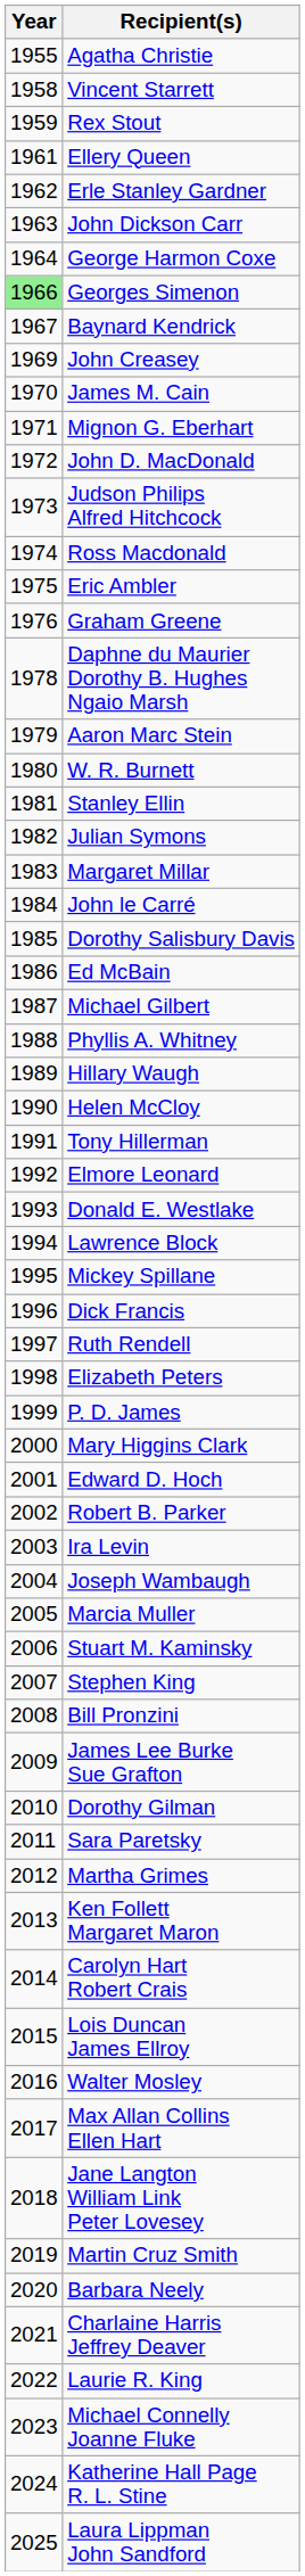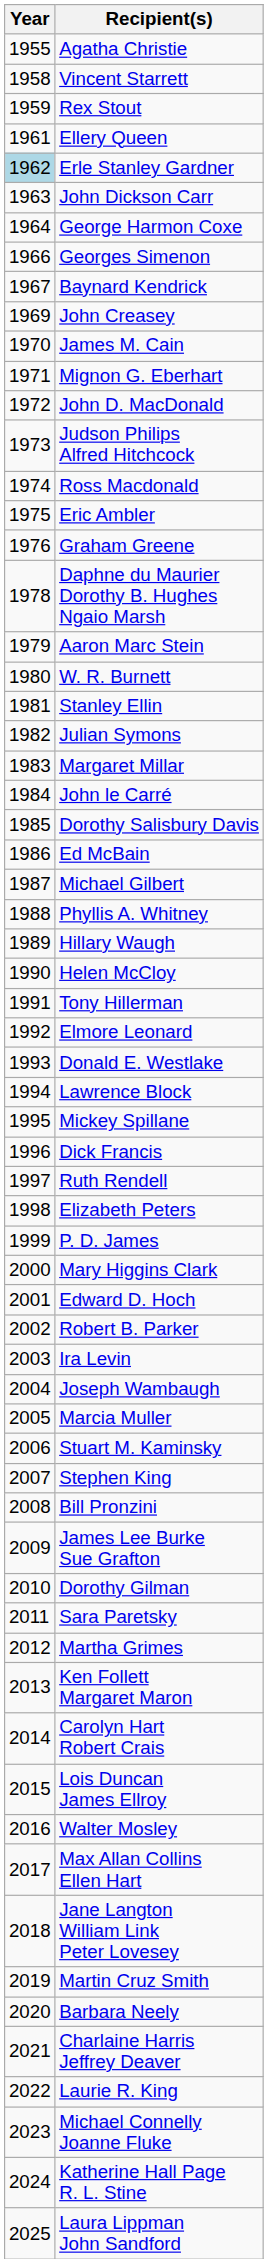Erle Stanley Gardner | Year: no background -> lightblue background
Georges Simenon | Year: lightgreen background -> no background
